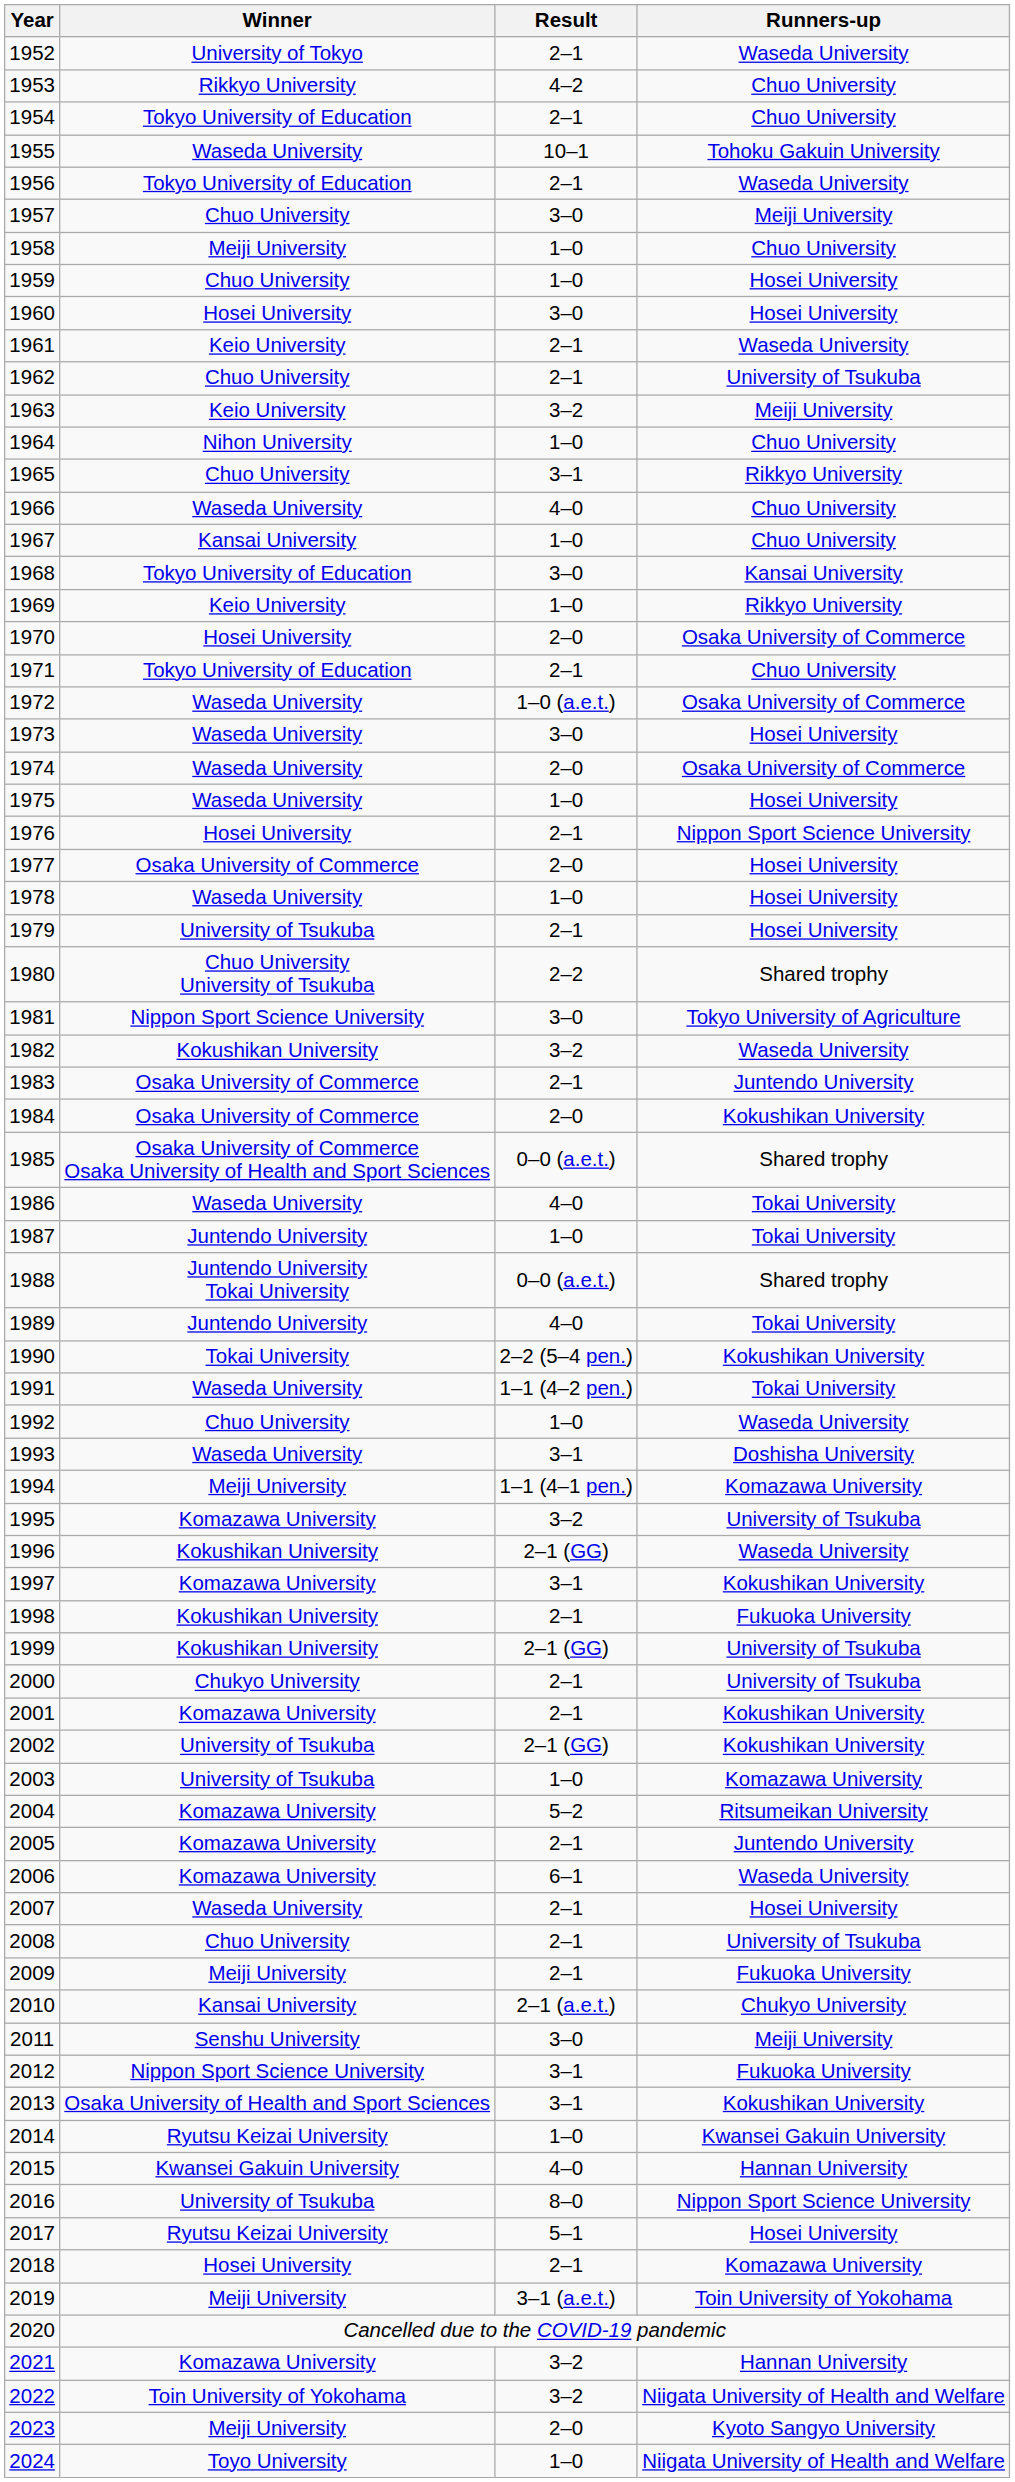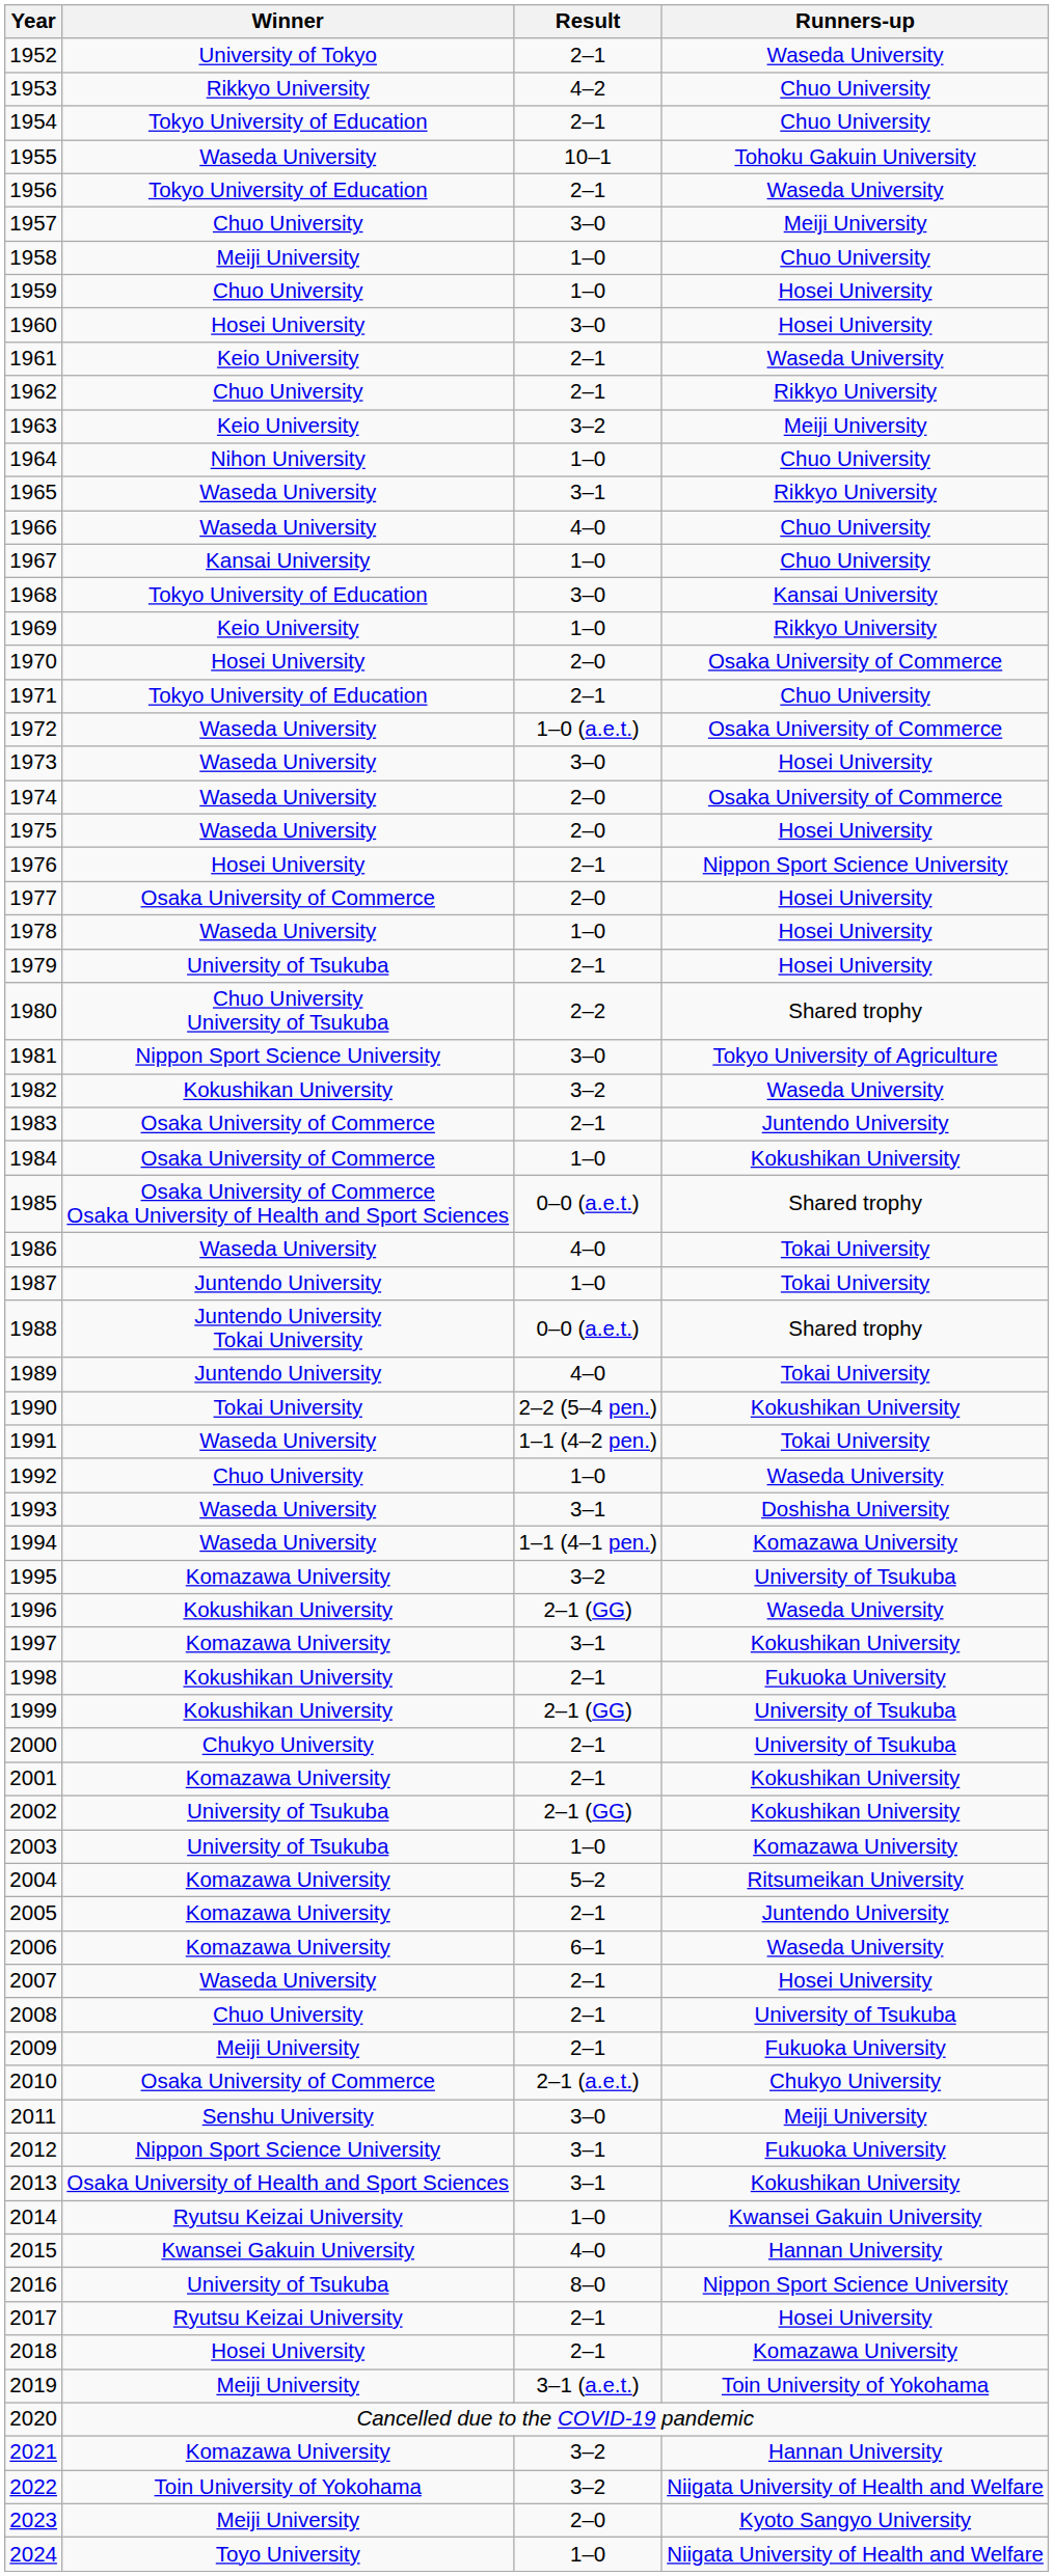1962 | Runners-up: University of Tsukuba -> Rikkyo University
1965 | Winner: Chuo University -> Waseda University
1975 | Result: 1–0 -> 2–0
1984 | Result: 2–0 -> 1–0
1994 | Winner: Meiji University -> Waseda University
2010 | Winner: Kansai University -> Osaka University of Commerce
2017 | Result: 5–1 -> 2–1
